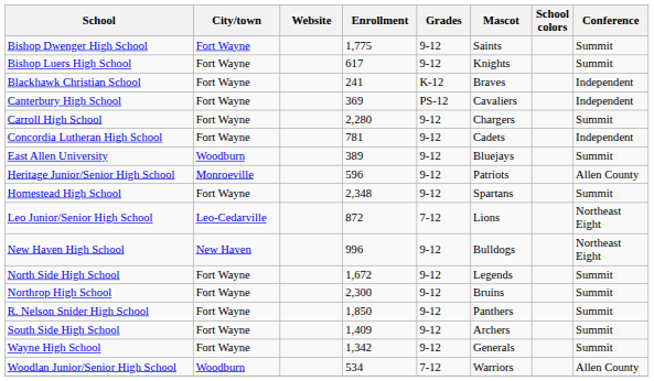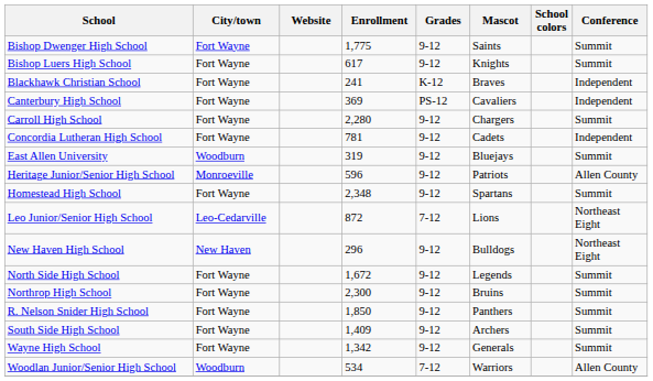East Allen University | Enrollment: 389 -> 319
New Haven High School | Enrollment: 996 -> 296
